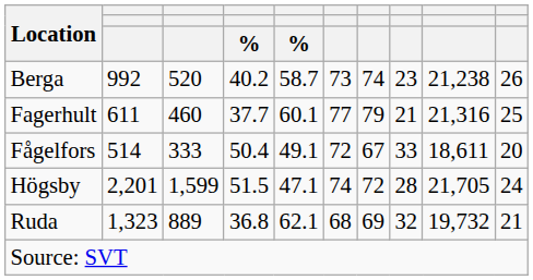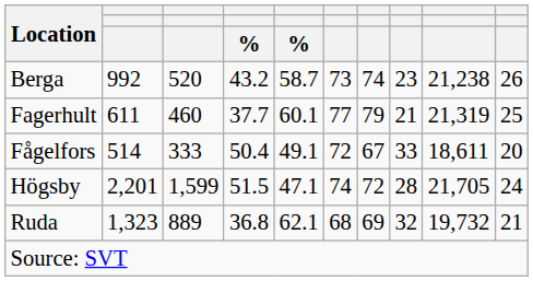Berga | column 4: 40.2 -> 43.2
Fagerhult | column 9: 21,316 -> 21,319
